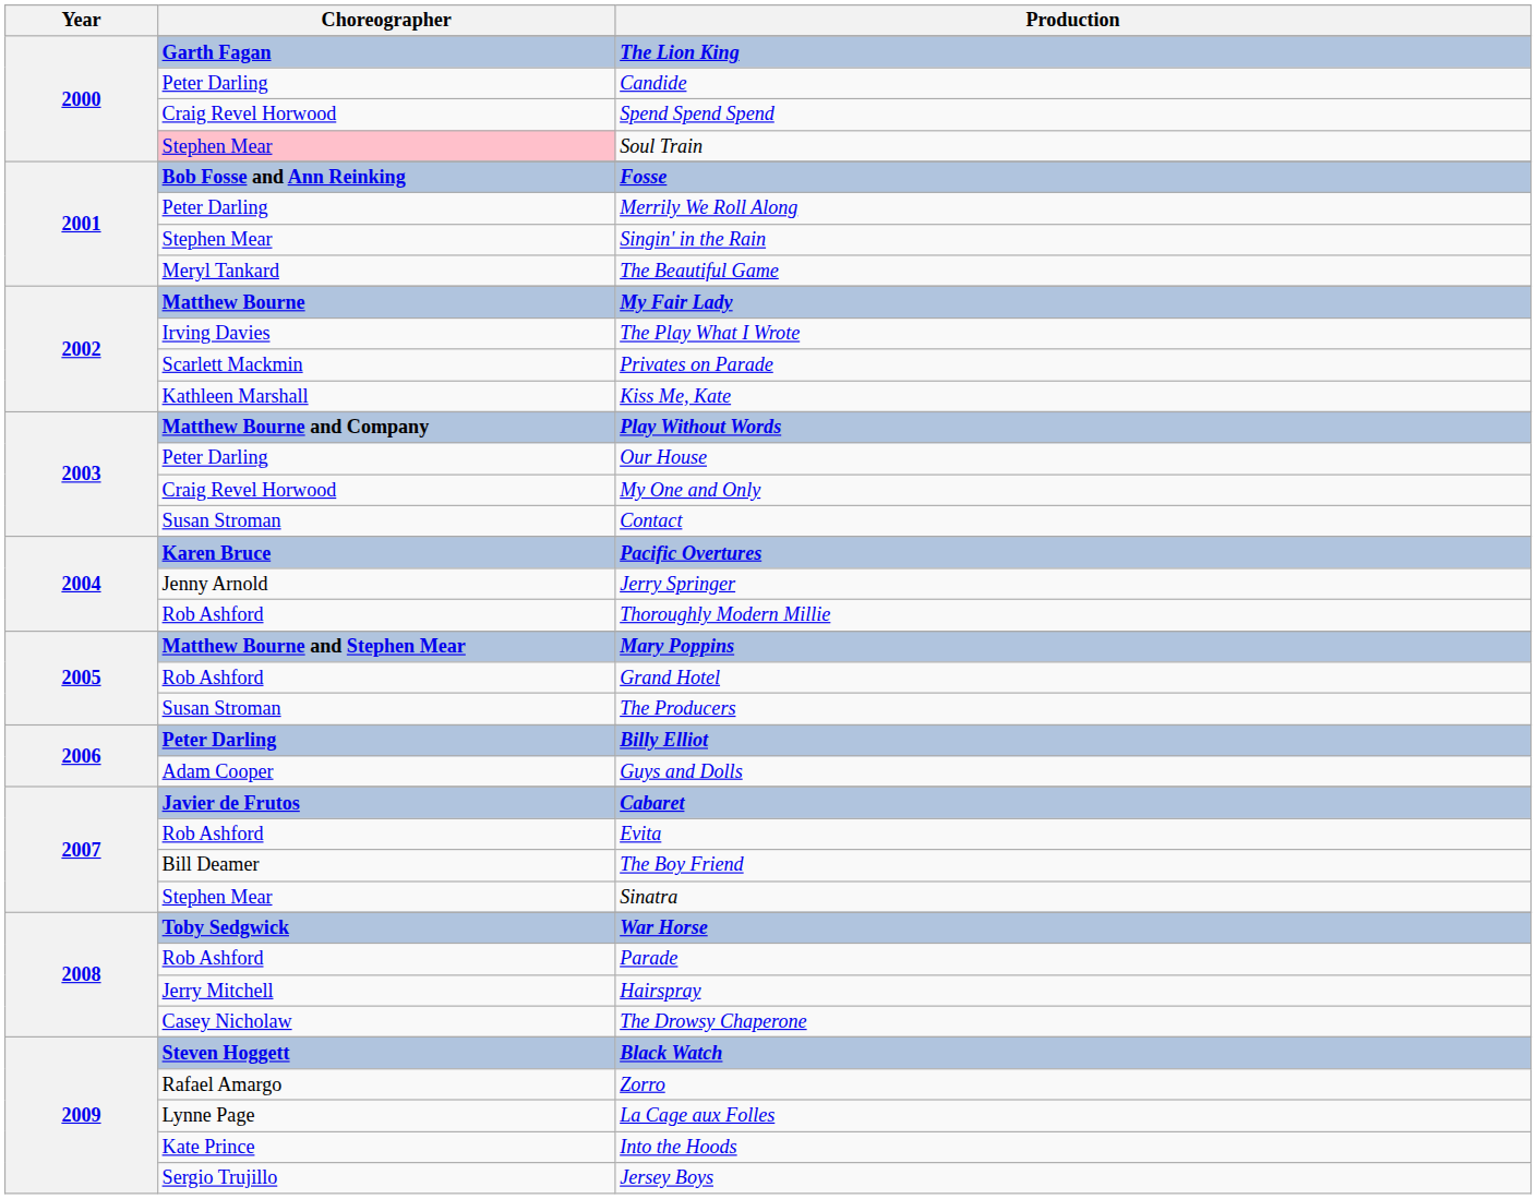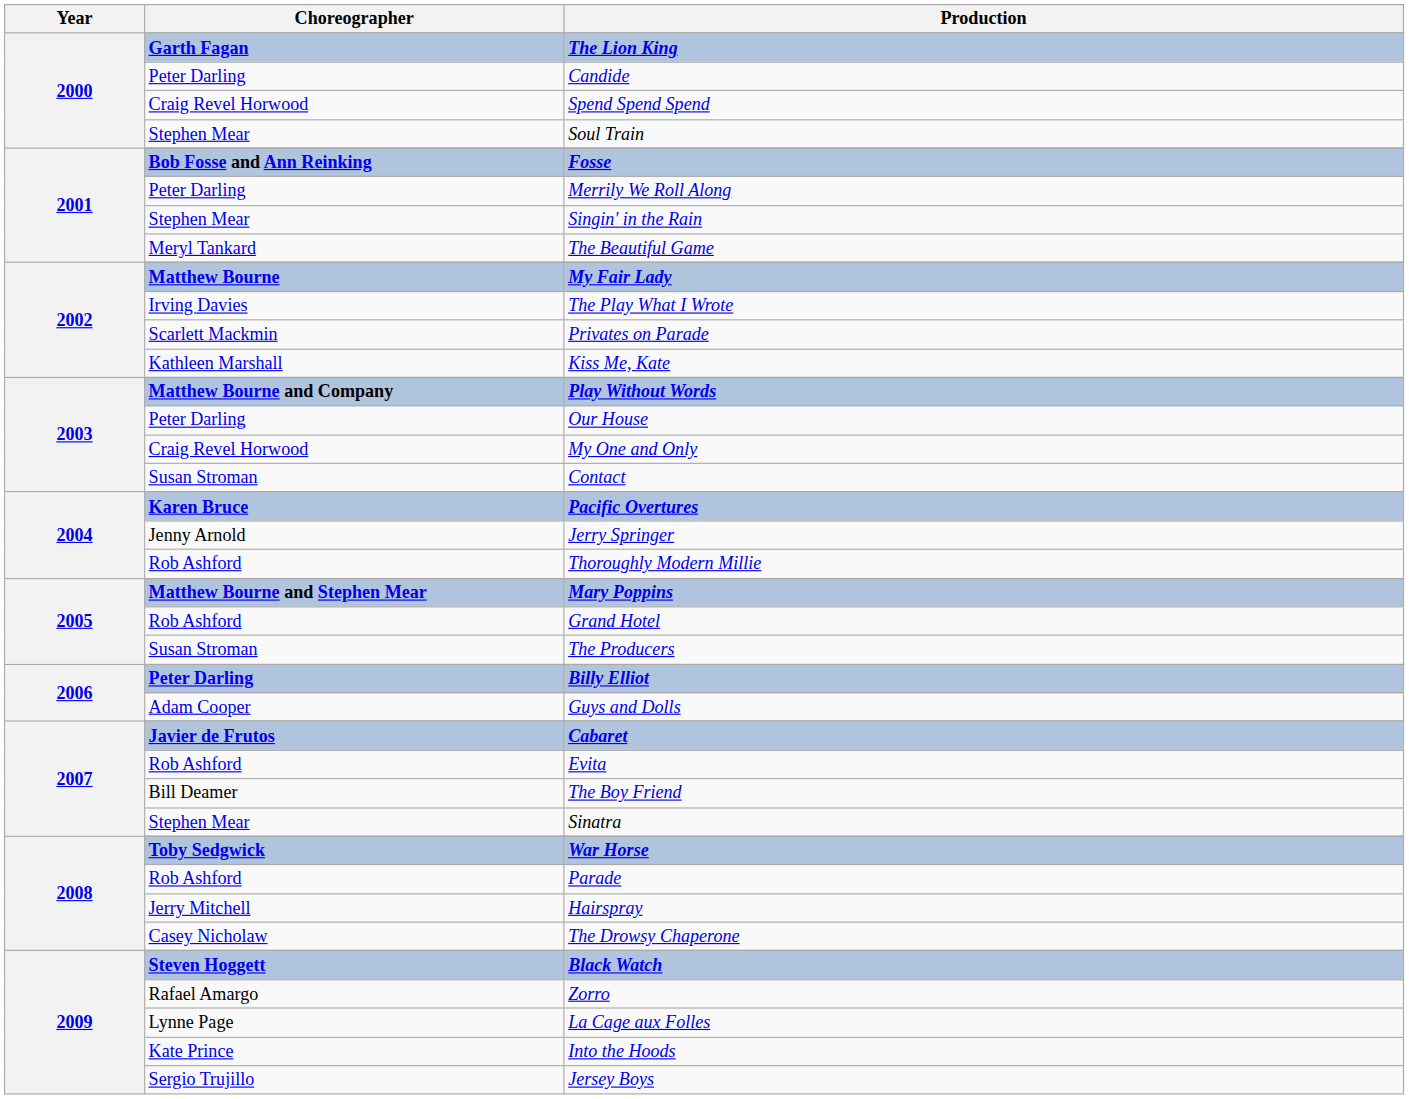Soul Train | Choreographer: pink background -> no background
